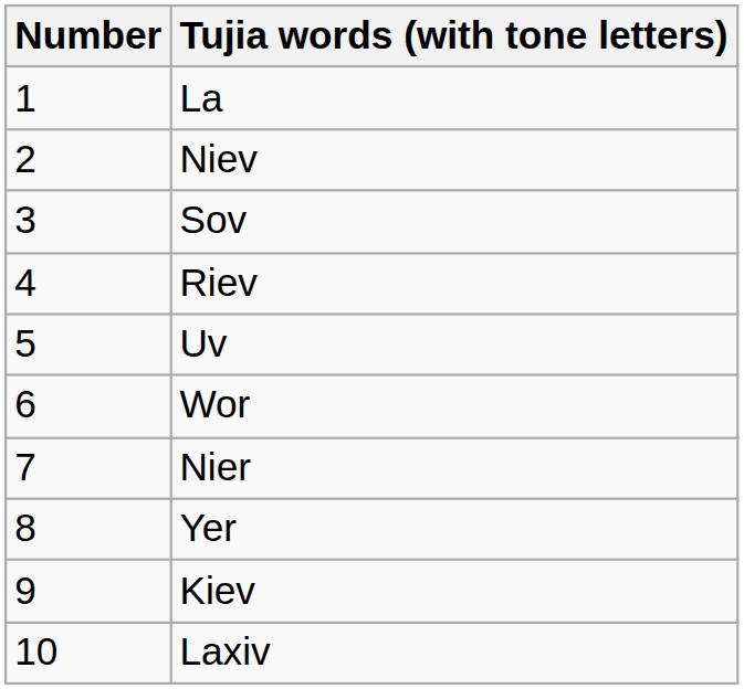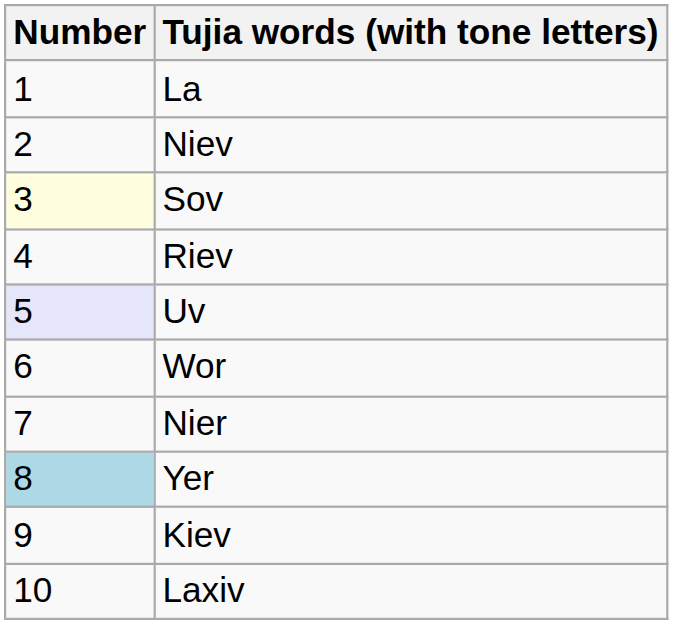Sov | Number: no background -> lightyellow background
Uv | Number: no background -> lavender background
Yer | Number: no background -> lightblue background
